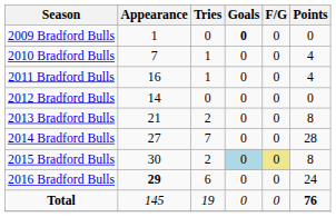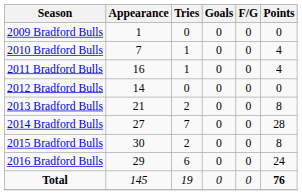2009 Bradford Bulls | Goals: bold -> normal
2015 Bradford Bulls | Goals: lightblue background -> no background
2015 Bradford Bulls | F/G: khaki background -> no background
2016 Bradford Bulls | Appearance: bold -> normal
